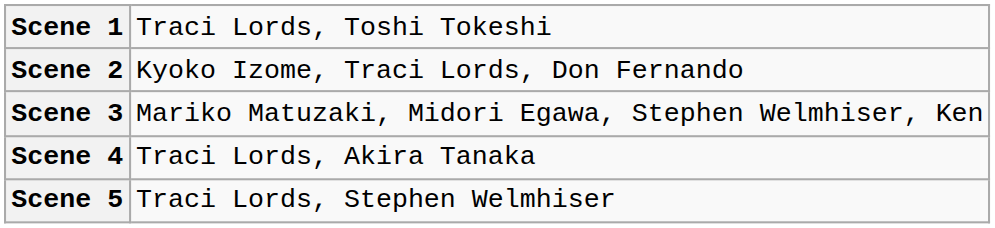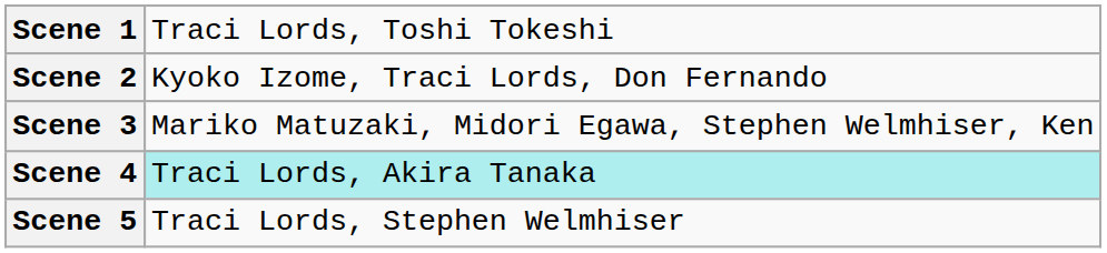Scene 4 | column 2: no background -> paleturquoise background
